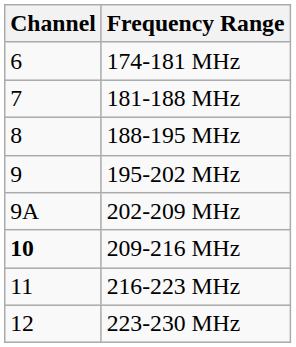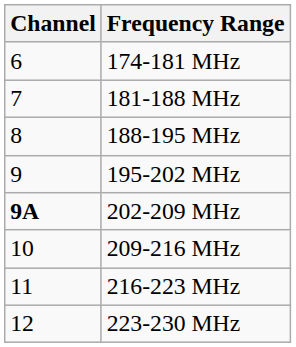202-209 MHz | Channel: normal -> bold
209-216 MHz | Channel: bold -> normal
